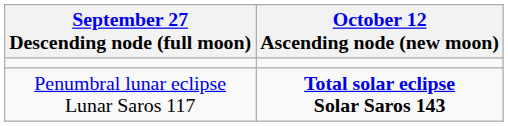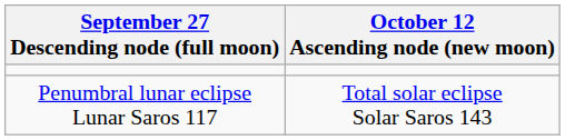row 3 | October 12 Ascending node (new moon): bold -> normal
